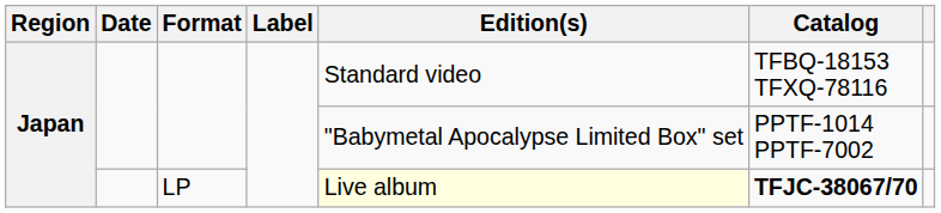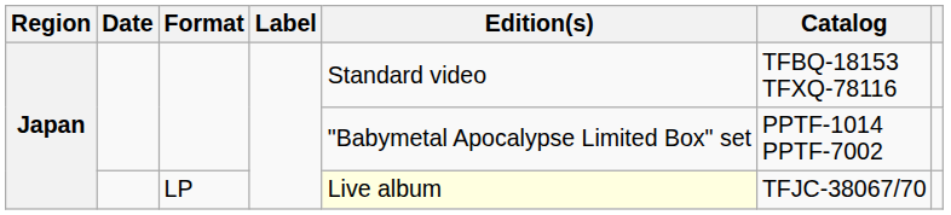LP | Catalog: bold -> normal
